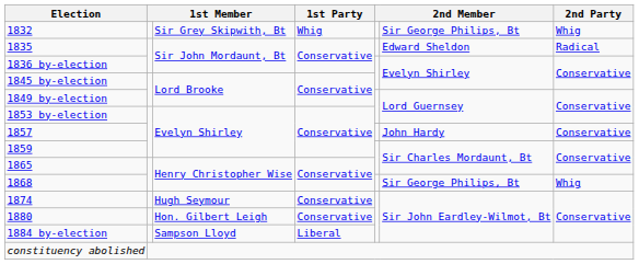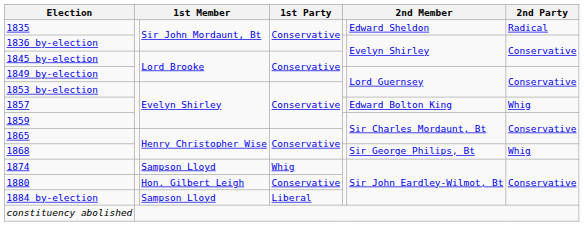- row: 1832 | Sir Grey Skipwith, Bt | Whig | Sir George Philips, Bt | Whig
1857 | column 6: John Hardy -> Edward Bolton King
1857 | 2nd Party: Conservative -> Whig
1874 | column 3: Hugh Seymour -> Sampson Lloyd
1874 | 1st Party: Conservative -> Whig
